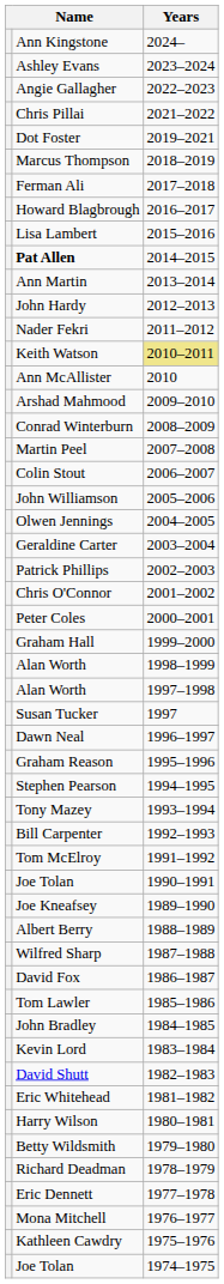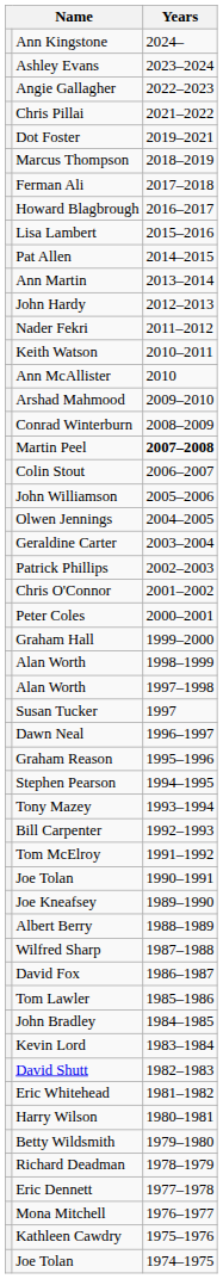Pat Allen | column 2: bold -> normal
Keith Watson | Years: khaki background -> no background
Martin Peel | Years: normal -> bold
